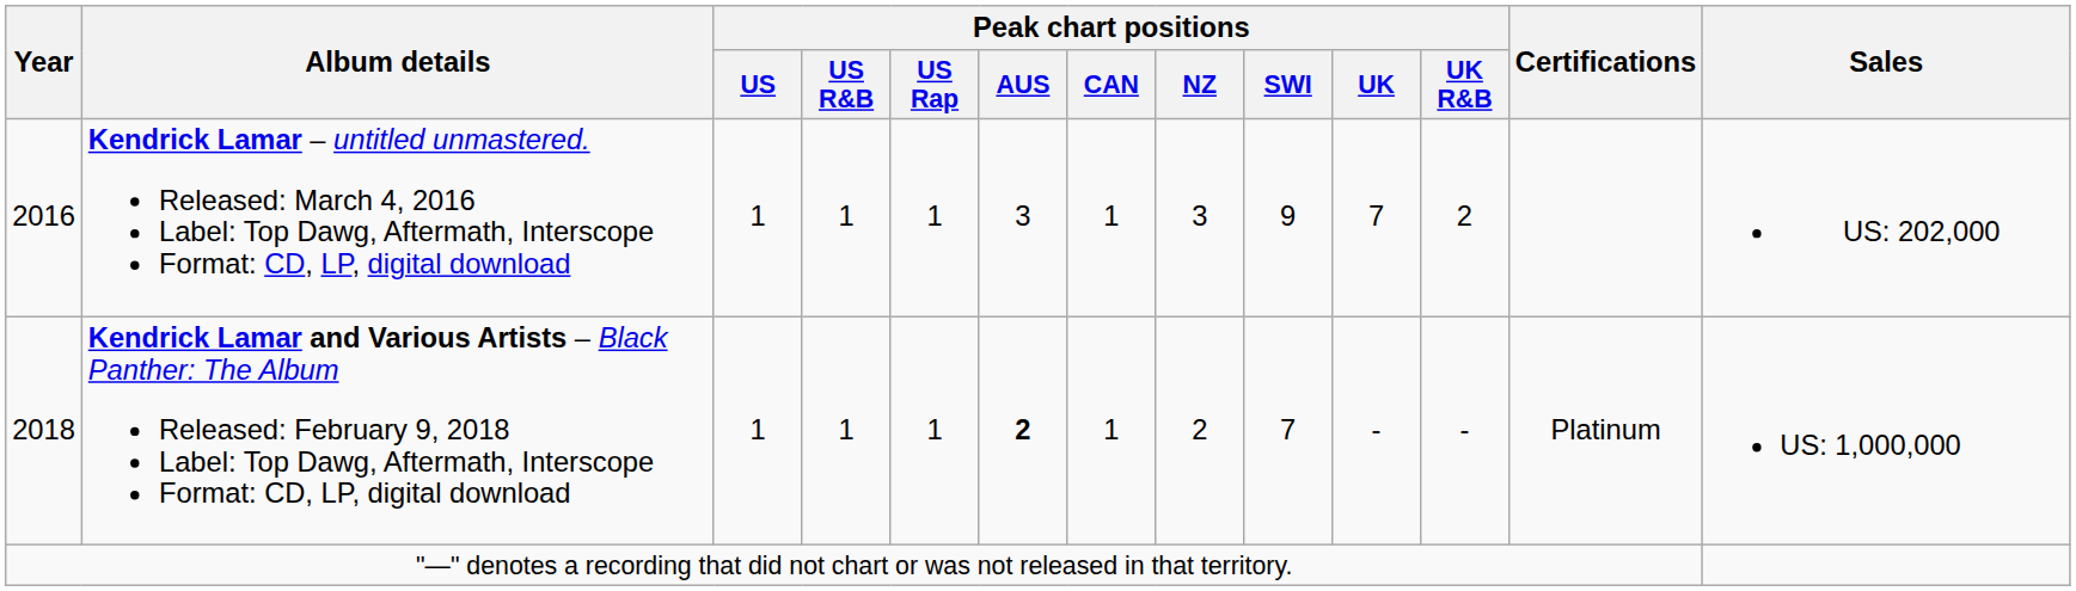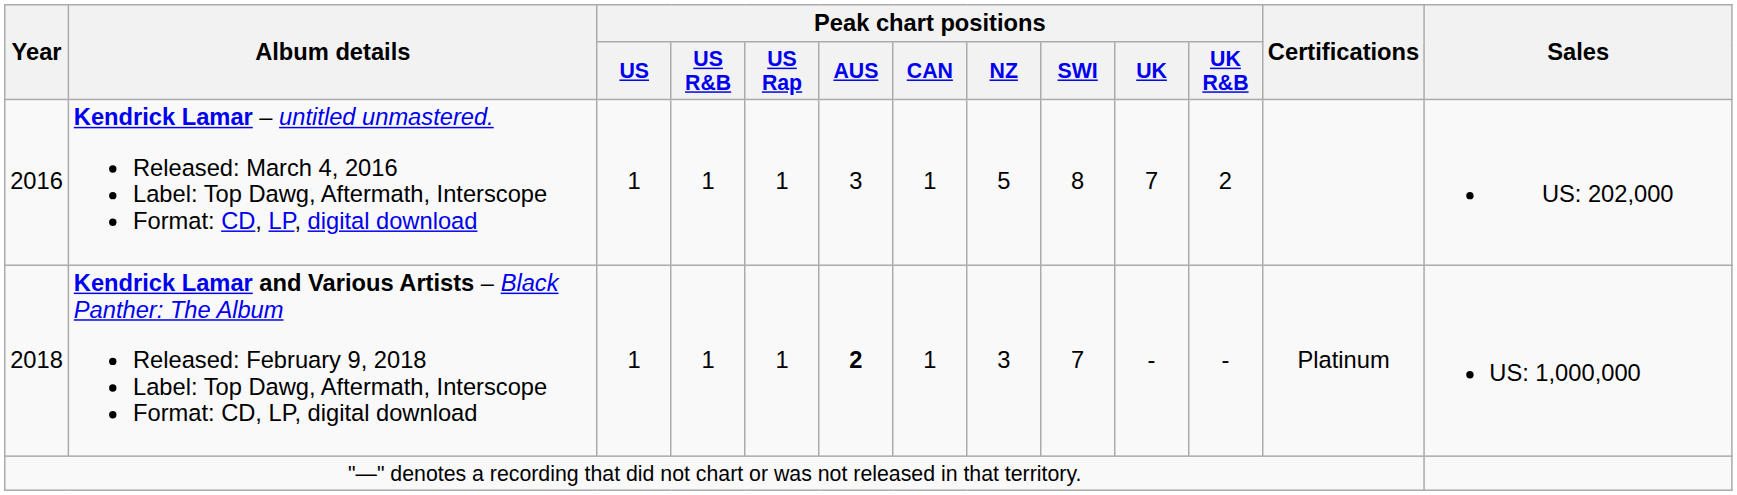row 3 | Peak chart positions / NZ: 3 -> 5
row 3 | Peak chart positions / SWI: 9 -> 8
row 4 | Peak chart positions / NZ: 2 -> 3
